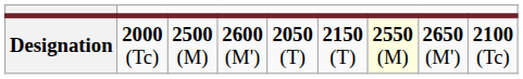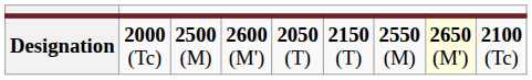Designation | column 7: lightyellow background -> no background
Designation | column 8: no background -> lightyellow background
